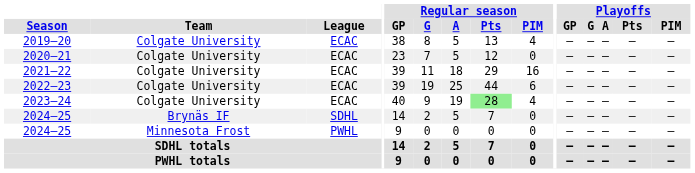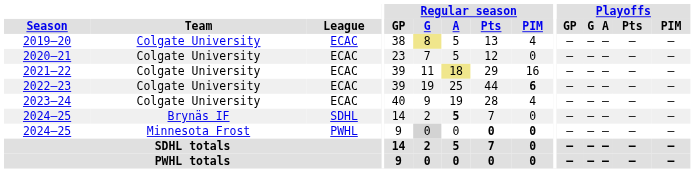2019–20 | Regular season / G: no background -> khaki background
2021–22 | Regular season / A: no background -> khaki background
2022–23 | Regular season / PIM: normal -> bold
2023–24 | Regular season / Pts: lightgreen background -> no background
2024–25 / Brynäs IF | Regular season / A: normal -> bold
2024–25 / Minnesota Frost | Regular season / G: no background -> lightgrey background
2024–25 / Minnesota Frost | Regular season / Pts: normal -> bold
2024–25 / Minnesota Frost | Regular season / PIM: normal -> bold
